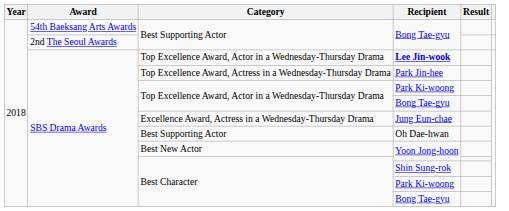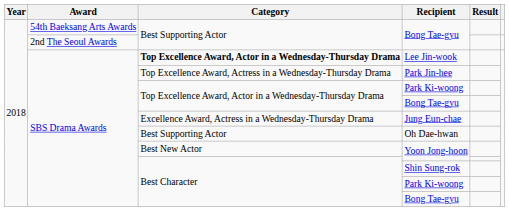Lee Jin-wook | Category: normal -> bold
Lee Jin-wook | Recipient: bold -> normal
